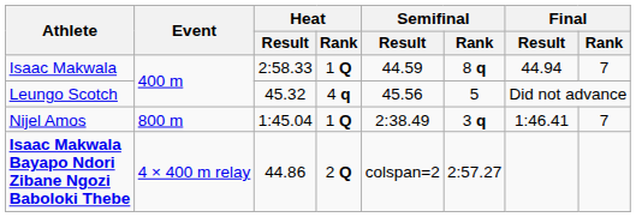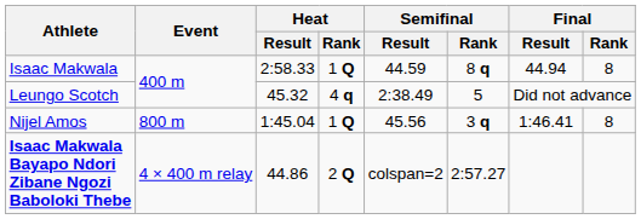Isaac Makwala | Final / Rank: 7 -> 8
Leungo Scotch | Semifinal / Result: 45.56 -> 2:38.49
Nijel Amos | Semifinal / Result: 2:38.49 -> 45.56
Nijel Amos | Final / Rank: 7 -> 8
